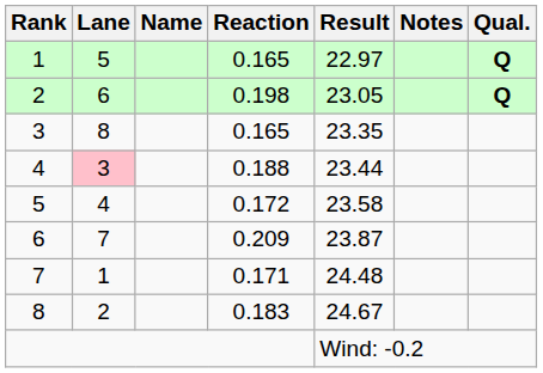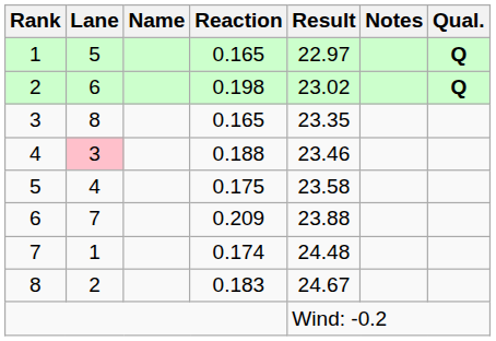row 3 | Result: 23.05 -> 23.02
row 5 | Result: 23.44 -> 23.46
row 6 | Reaction: 0.172 -> 0.175
row 7 | Result: 23.87 -> 23.88
row 8 | Reaction: 0.171 -> 0.174
